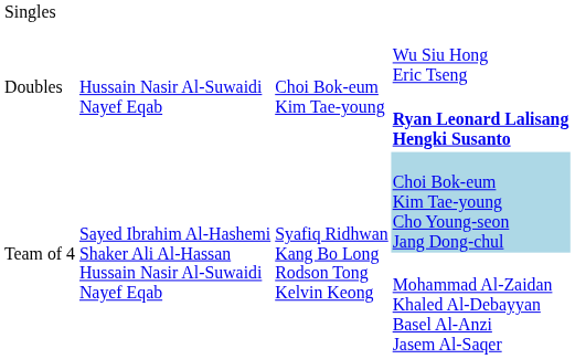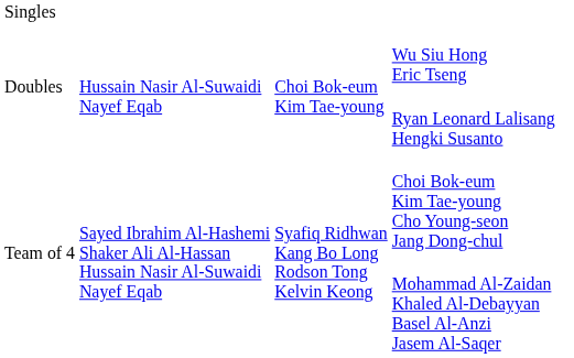Ryan Leonard Lalisang Hengki Susanto | column 4: bold -> normal
Choi Bok-eum Kim Tae-young Cho Young-seon Jang Dong-chul | column 4: lightblue background -> no background
